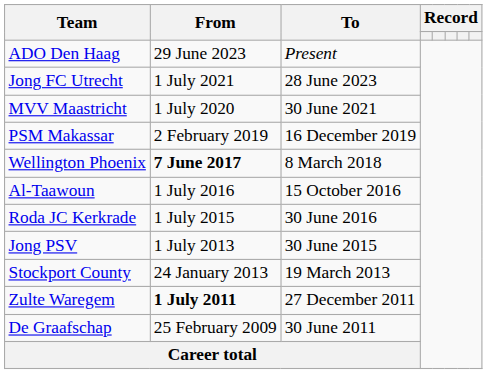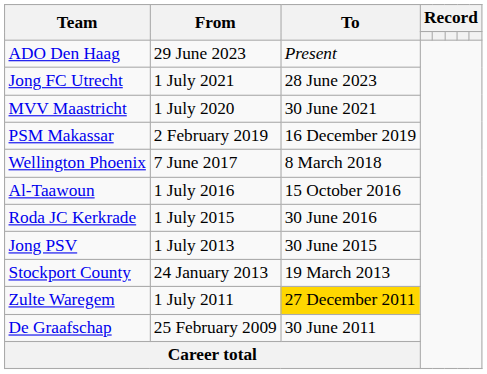Wellington Phoenix | From: bold -> normal
Zulte Waregem | From: bold -> normal
Zulte Waregem | To: no background -> gold background
